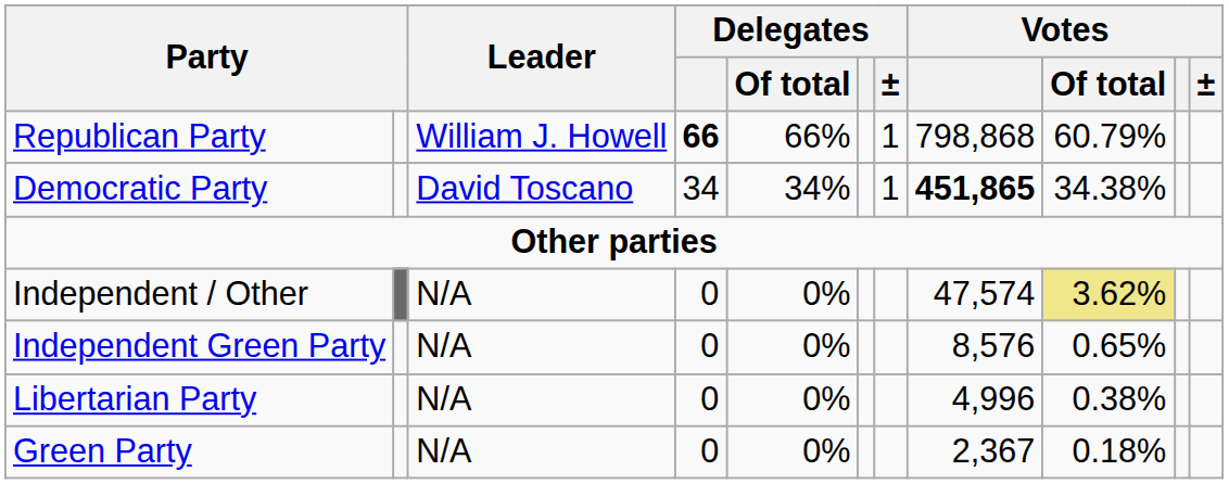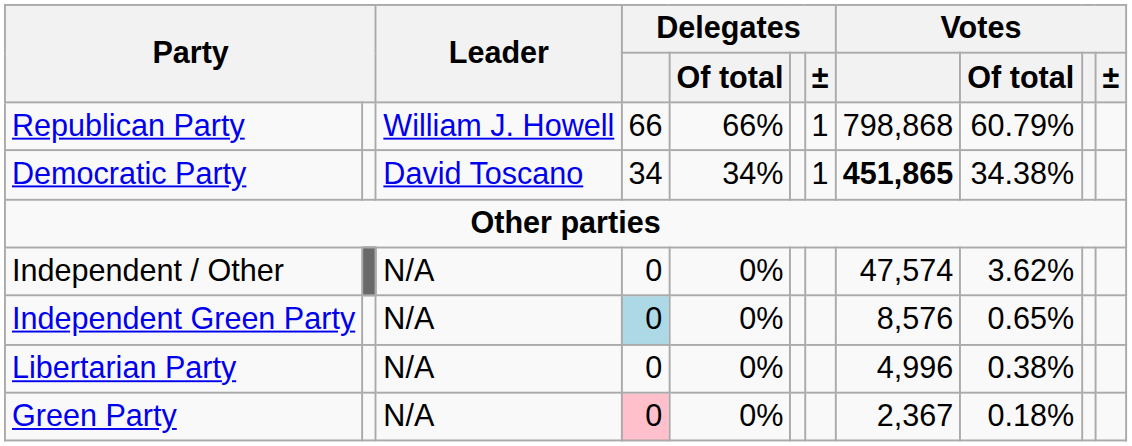Republican Party | column 4: bold -> normal
Independent / Other | Votes / Of total: khaki background -> no background
Independent Green Party | column 4: no background -> lightblue background
Green Party | column 4: no background -> pink background
